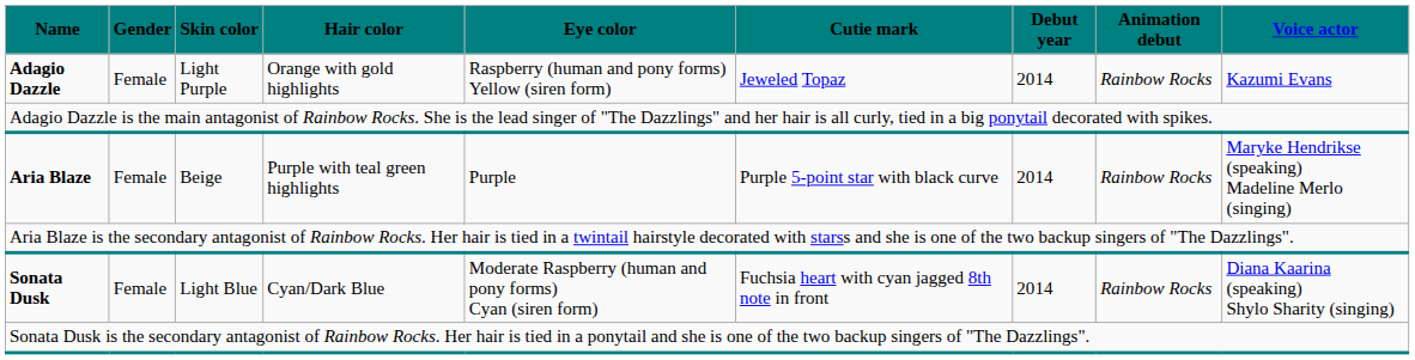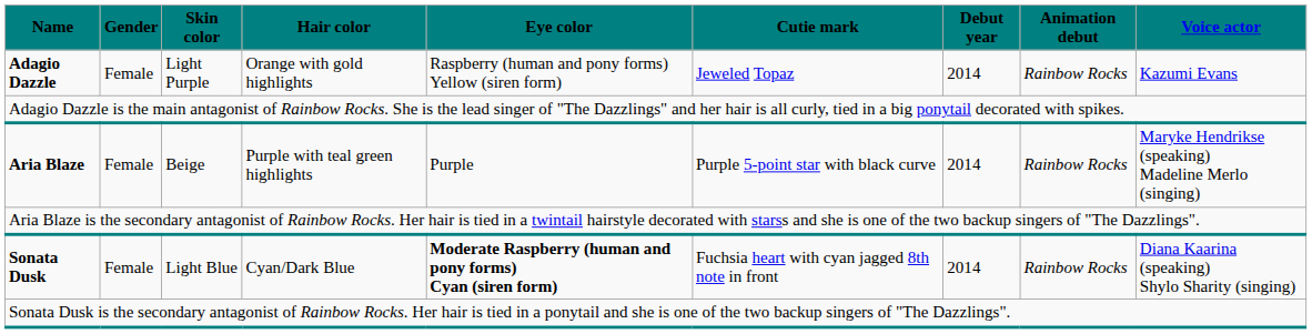Sonata Dusk | Eye color: normal -> bold
